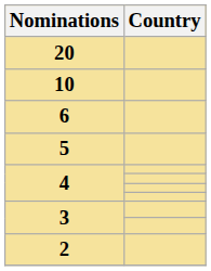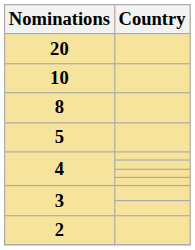row 4 | Nominations: 6 -> 8
